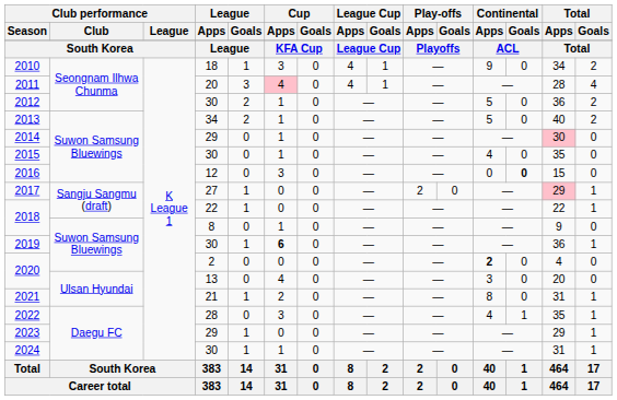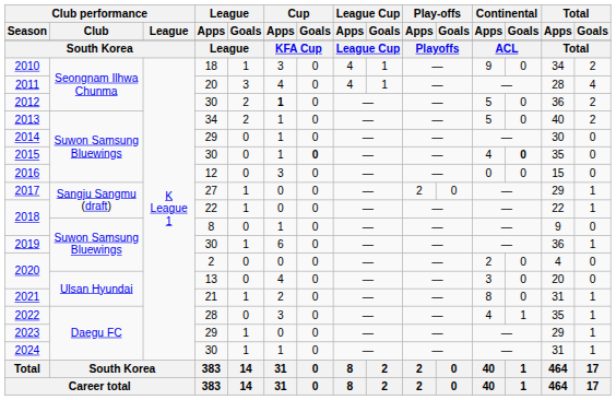2011 | Cup / Apps: pink background -> no background
2012 | Cup / Apps: normal -> bold
2014 | Total / Apps: pink background -> no background
2015 | Cup / Goals: normal -> bold
2015 | Continental / Goals: normal -> bold
2016 | Continental / Goals: bold -> normal
2017 | Total / Apps: pink background -> no background
2019 | Cup / Apps: bold -> normal
2020 / 2 | Continental / Apps: bold -> normal
